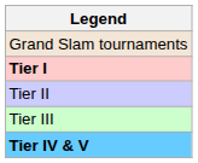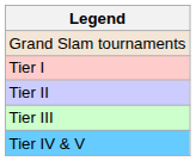Tier I | Legend: bold -> normal
Tier IV & V | Legend: bold -> normal
